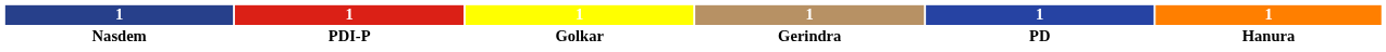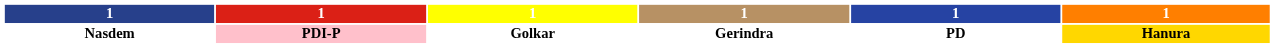Nasdem | column 2: no background -> pink background
Nasdem | column 6: no background -> gold background
